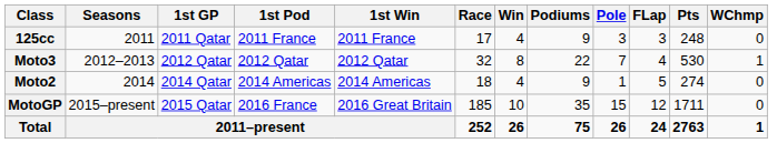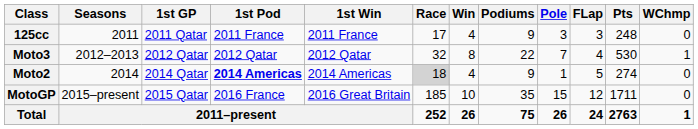Moto2 | 1st Pod: normal -> bold
Moto2 | Race: no background -> lightgrey background
